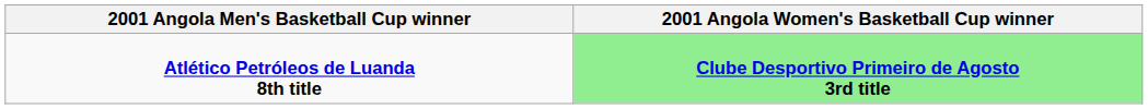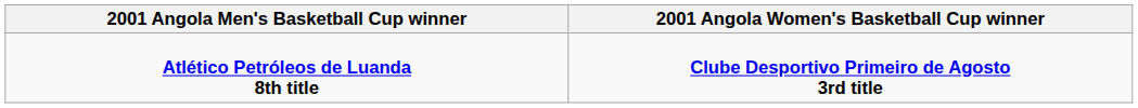Atlético Petróleos de Luanda 8th title | 2001 Angola Women's Basketball Cup winner: lightgreen background -> no background
